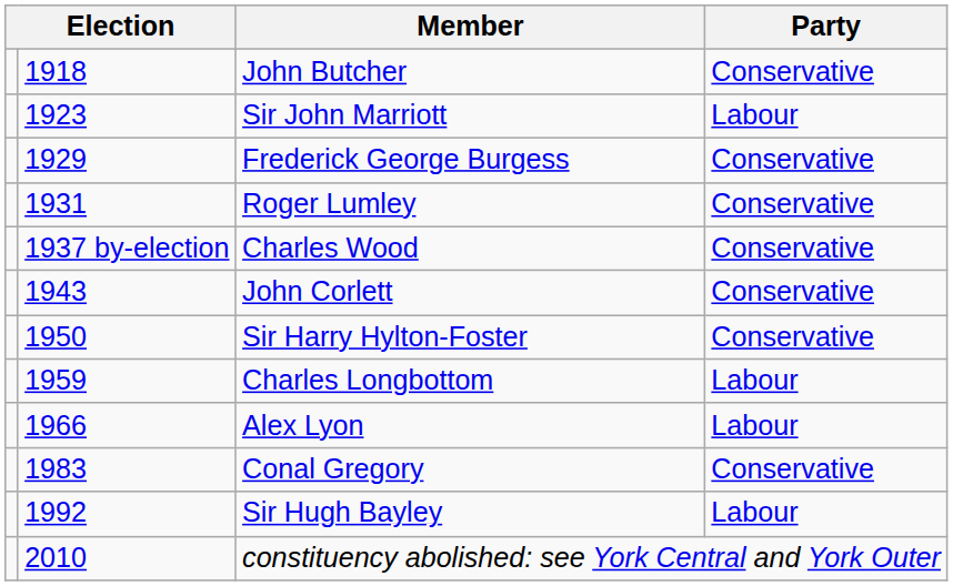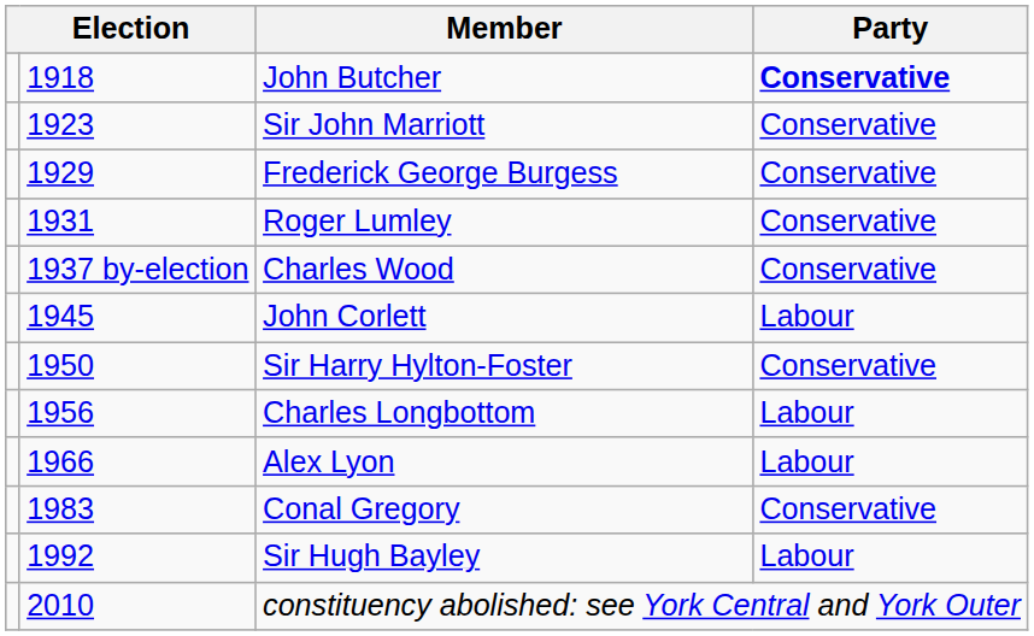John Butcher | Party: normal -> bold
Sir John Marriott | Party: Labour -> Conservative
John Corlett | column 2: 1943 -> 1945
John Corlett | Party: Conservative -> Labour
Charles Longbottom | column 2: 1959 -> 1956
